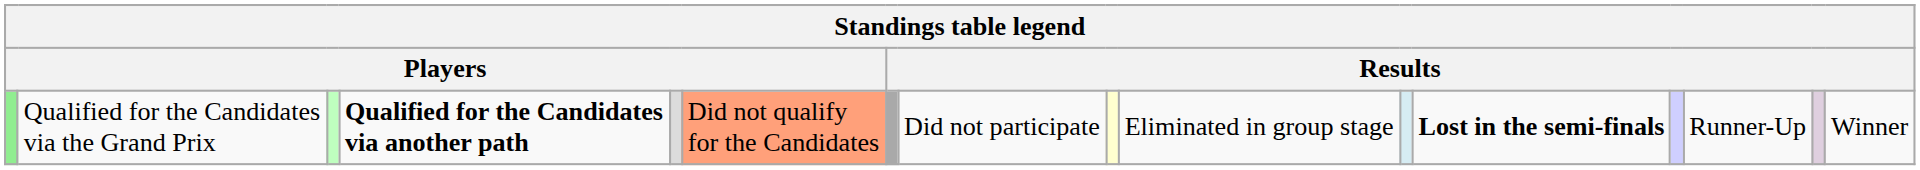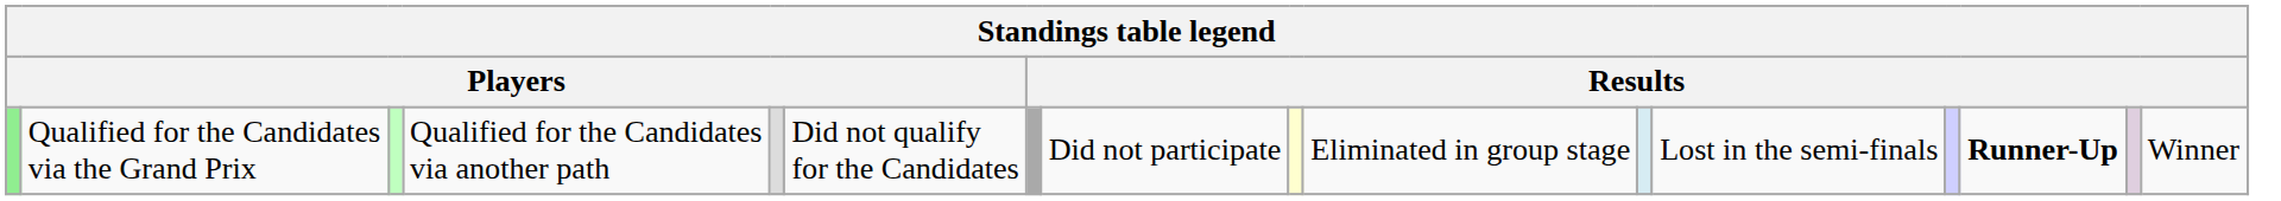Qualified for the Candidates via the Grand Prix | column 4: bold -> normal
Qualified for the Candidates via the Grand Prix | column 6: lightsalmon background -> no background
Qualified for the Candidates via the Grand Prix | column 12: bold -> normal
Qualified for the Candidates via the Grand Prix | column 14: normal -> bold
